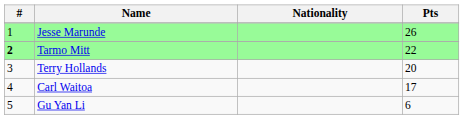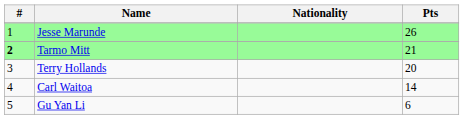Tarmo Mitt | Pts: 22 -> 21
Carl Waitoa | Pts: 17 -> 14
